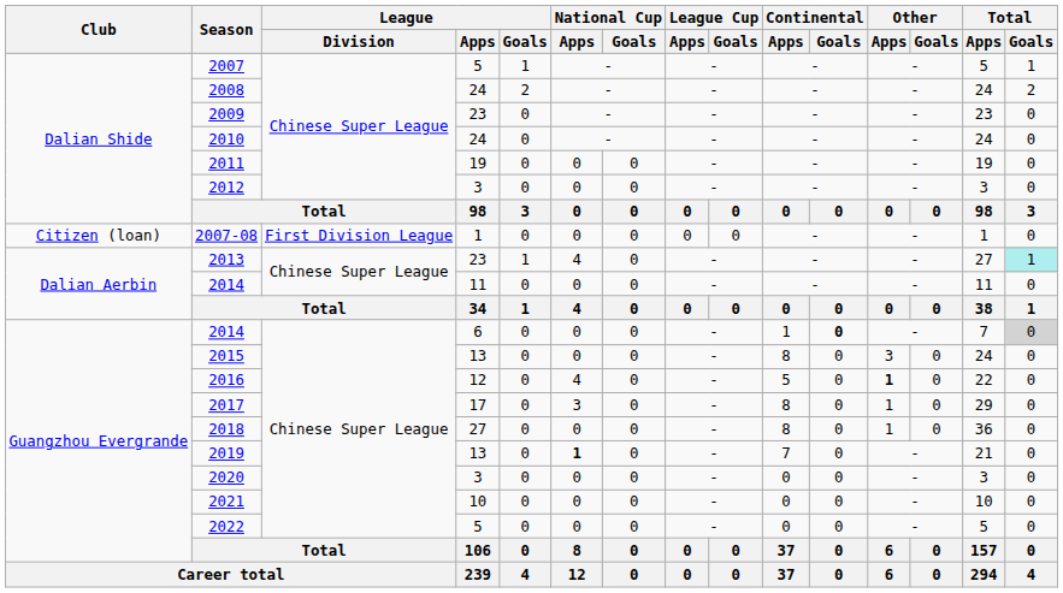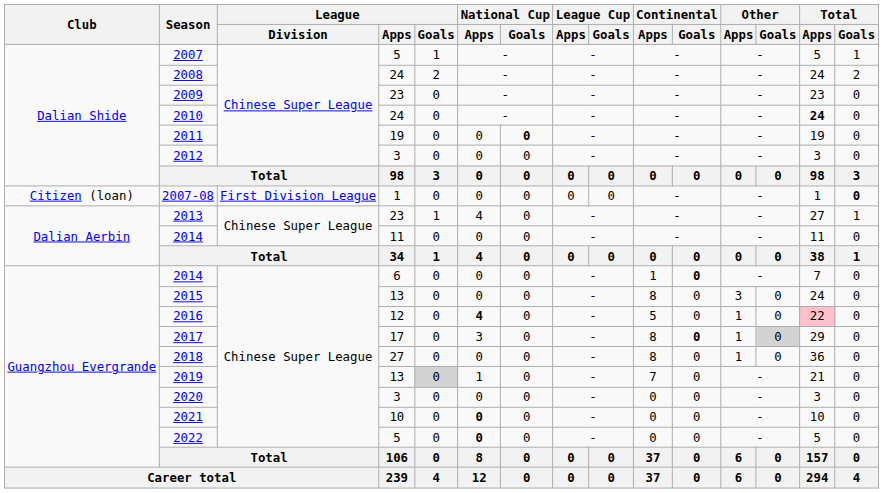2010 | Total / Apps: normal -> bold
2011 | National Cup / Goals: normal -> bold
2007-08 | Total / Goals: normal -> bold
2013 | Total / Goals: paleturquoise background -> no background
2014 / 6 | Total / Goals: lightgrey background -> no background
2016 | National Cup / Apps: normal -> bold
2016 | Other / Apps: bold -> normal
2016 | Total / Apps: no background -> pink background
2017 | Continental / Goals: normal -> bold
2017 | Other / Goals: no background -> lightgrey background
2019 | League / Goals: no background -> lightgrey background
2019 | National Cup / Apps: bold -> normal
2021 | National Cup / Apps: normal -> bold
2022 | National Cup / Apps: normal -> bold
